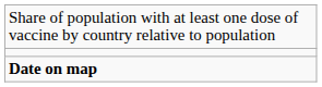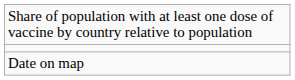row 3 | column 1: bold -> normal
